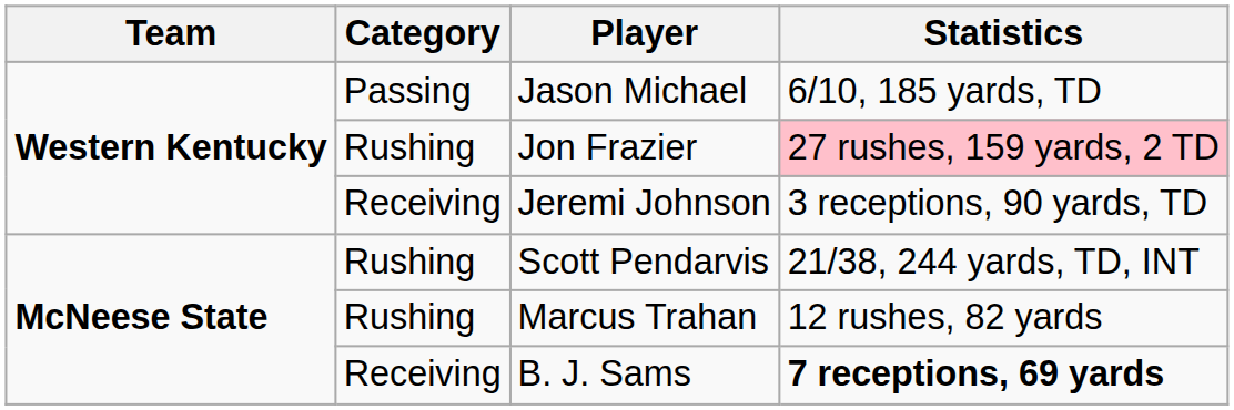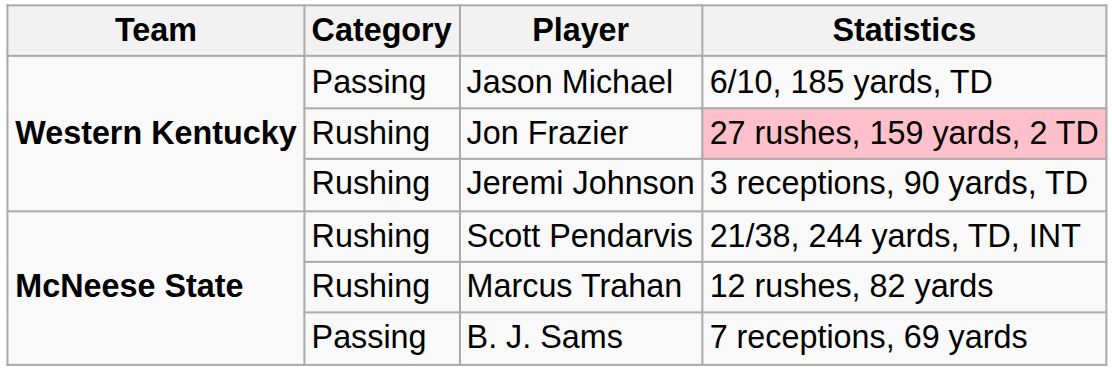Jeremi Johnson | Category: Receiving -> Rushing
B. J. Sams | Category: Receiving -> Passing
B. J. Sams | Statistics: bold -> normal
